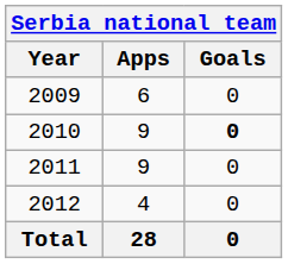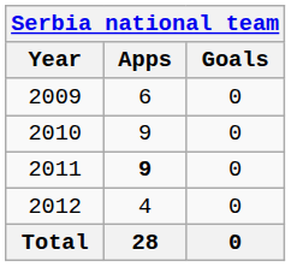2010 | Goals: bold -> normal
2011 | Apps: normal -> bold
